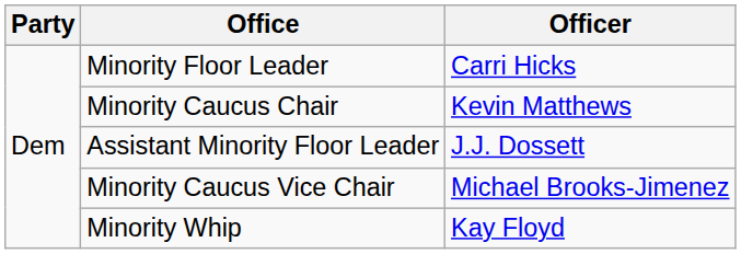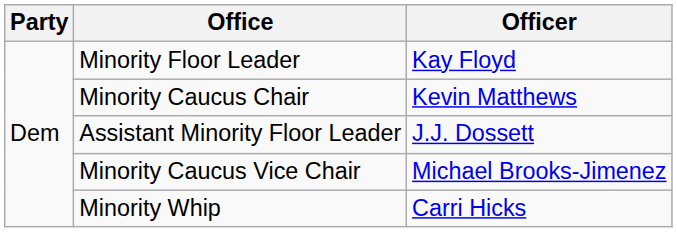Minority Floor Leader | Officer: Carri Hicks -> Kay Floyd
Minority Whip | Officer: Kay Floyd -> Carri Hicks
